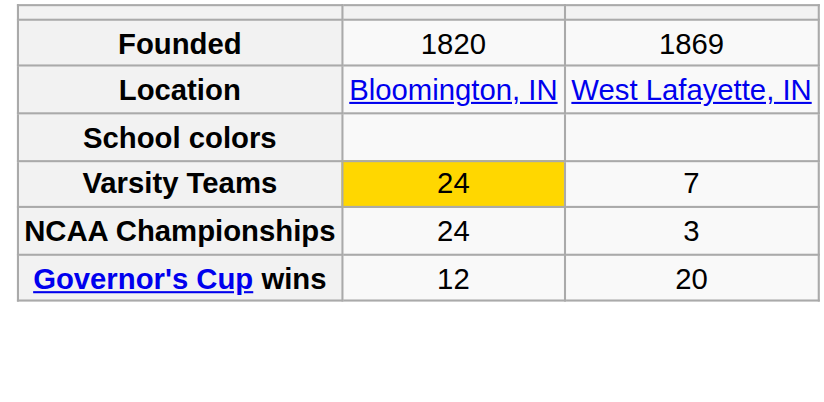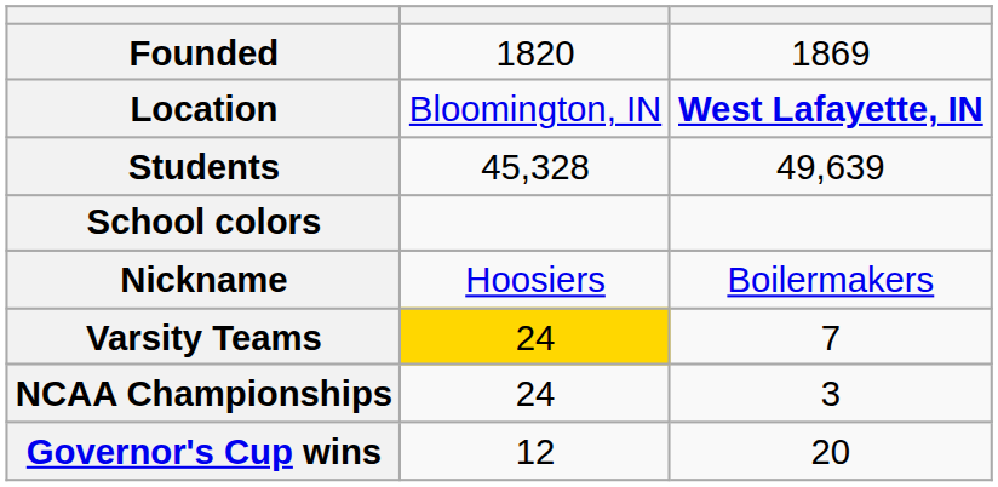Location | column 3: normal -> bold
+ row: Students | 45,328 | 49,639
+ row: Nickname | Hoosiers | Boilermakers
